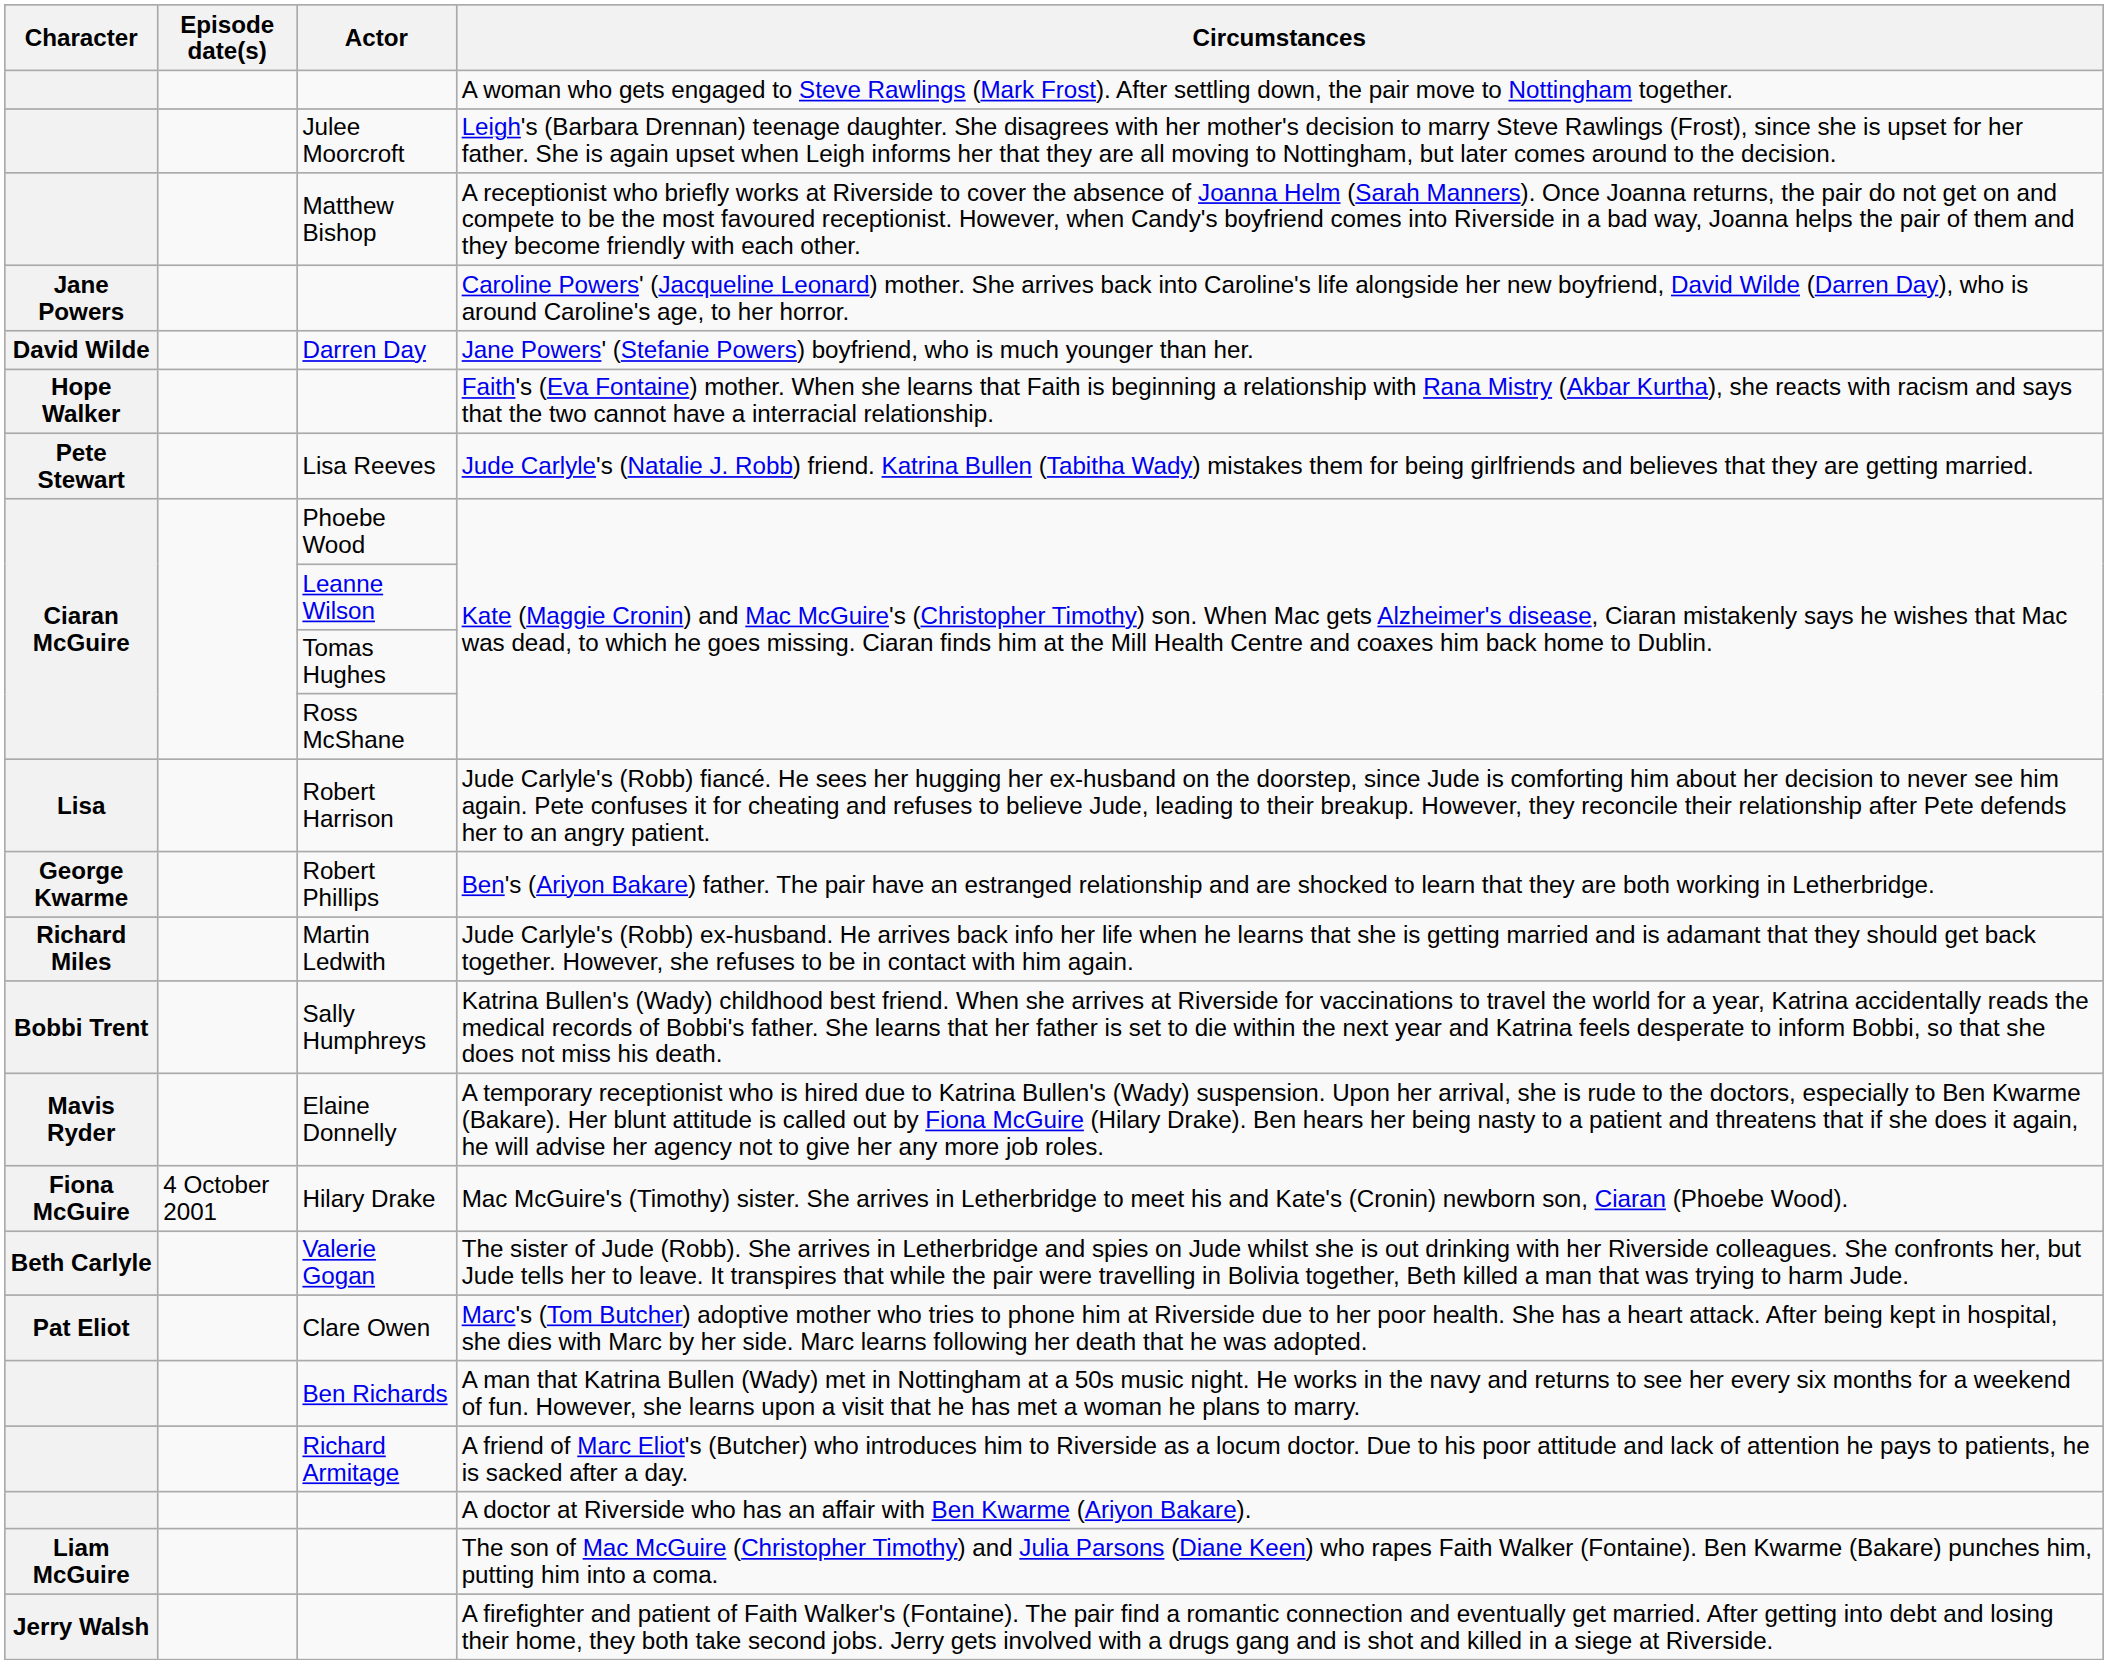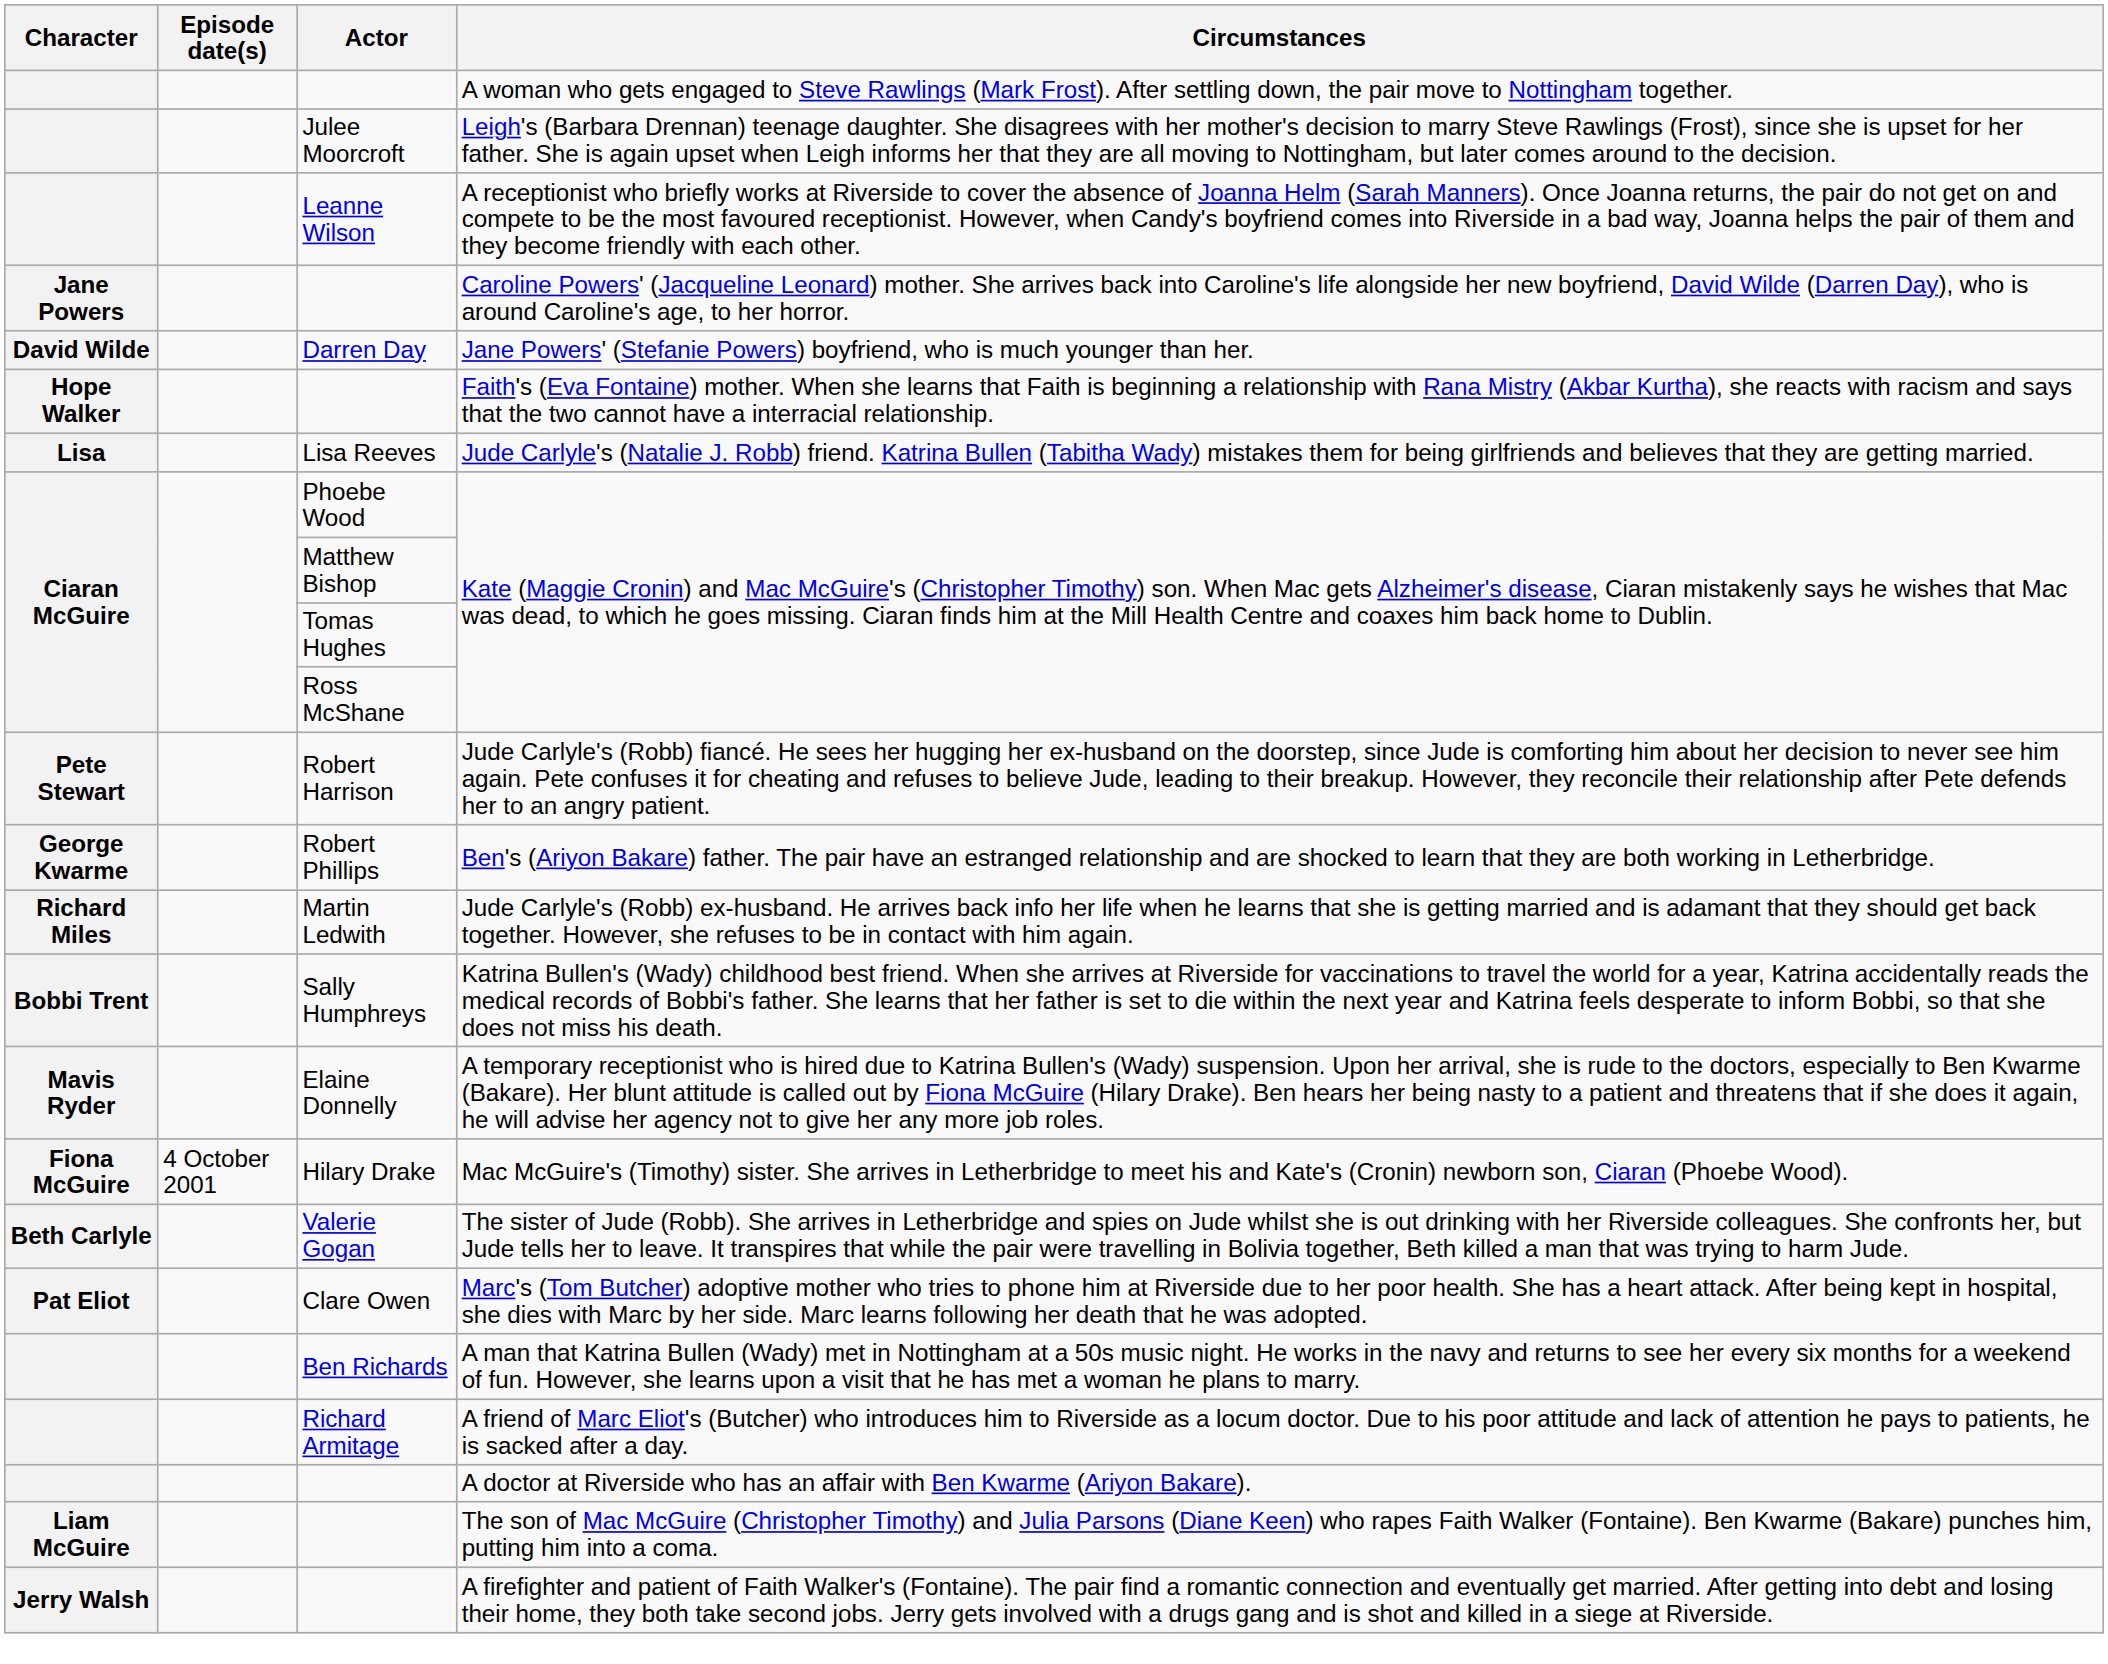row 4 | Actor: Matthew Bishop -> Leanne Wilson
row 8 | Character: Pete Stewart -> Lisa
row 10 | Actor: Leanne Wilson -> Matthew Bishop
row 13 | Character: Lisa -> Pete Stewart
